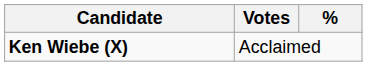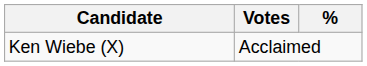Ken Wiebe (X) | Candidate: bold -> normal
